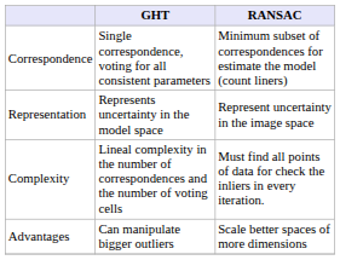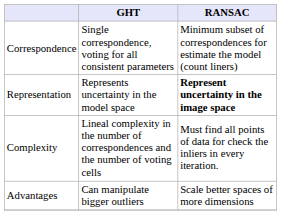Representation | RANSAC: normal -> bold
